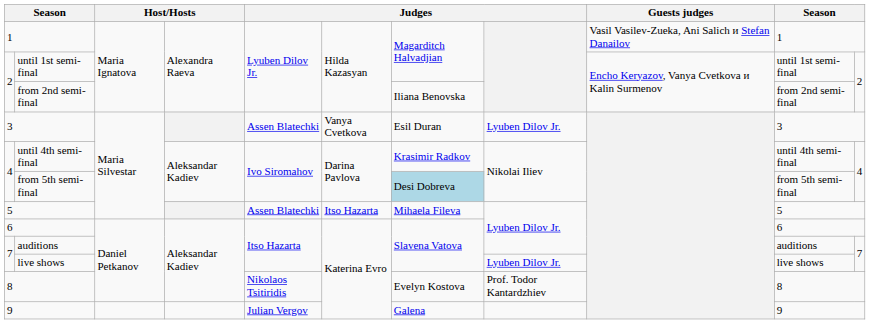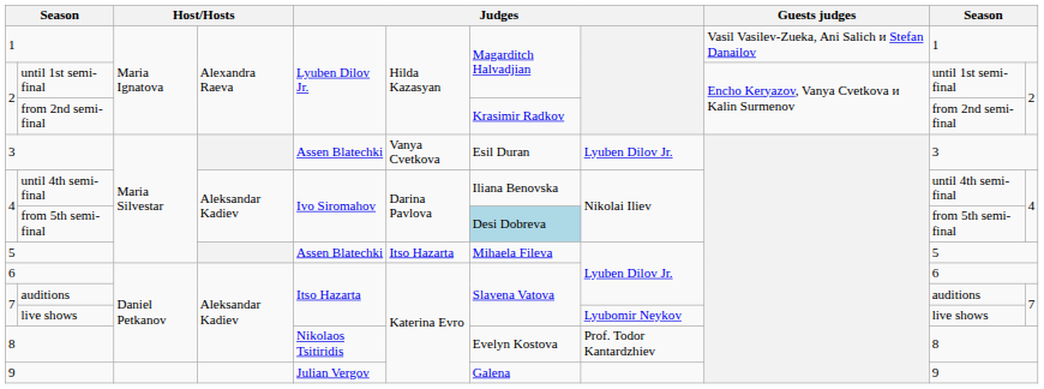row 4 | column 7: Iliana Benovska -> Krasimir Radkov
row 6 | column 7: Krasimir Radkov -> Iliana Benovska
row 11 | column 8: Lyuben Dilov Jr. -> Lyubomir Neykov
